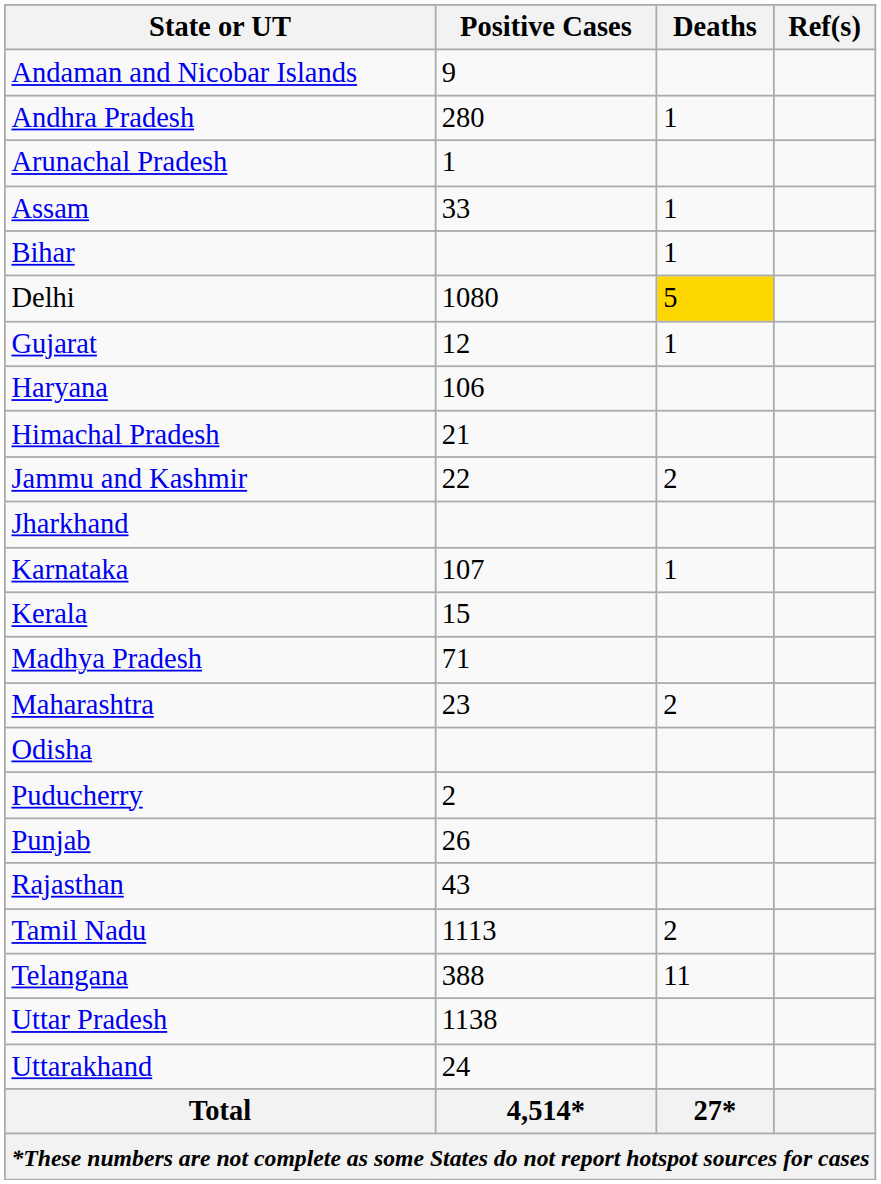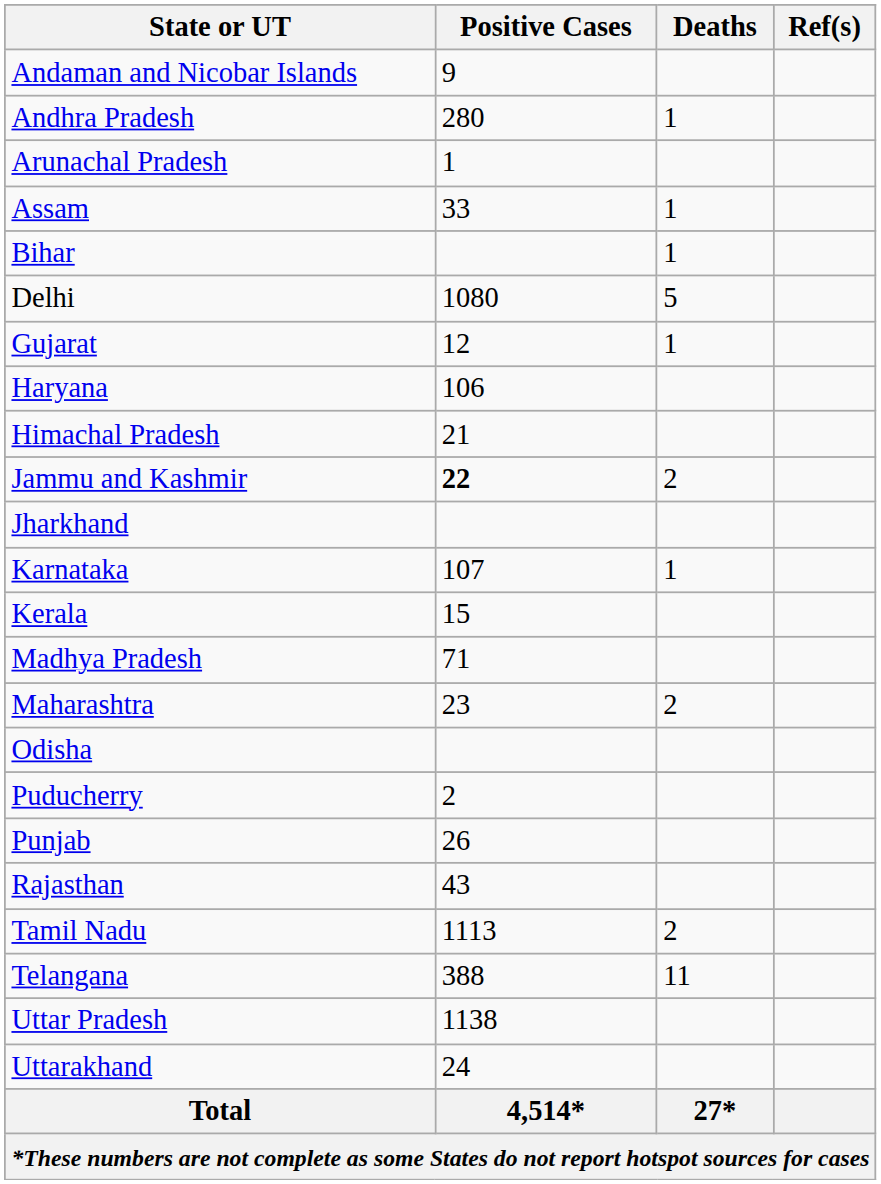Delhi | Deaths: gold background -> no background
Jammu and Kashmir | Positive Cases: normal -> bold
